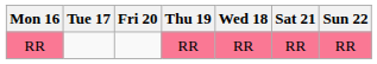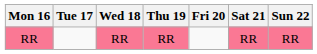columns swapped: Wed 18 <-> Fri 20
